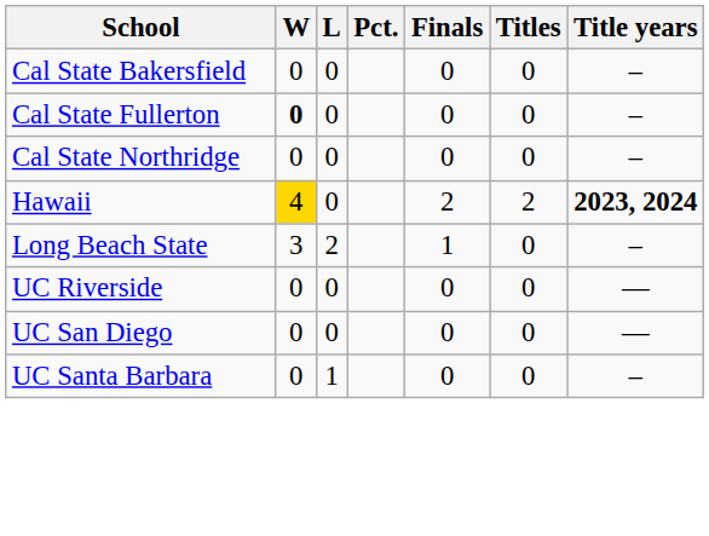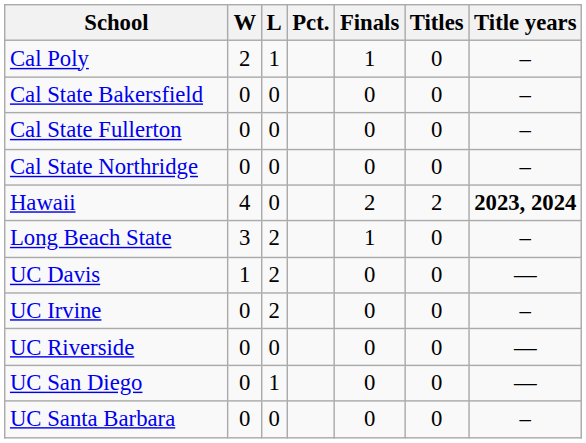+ row: Cal Poly | 2 | 1 | 1 | 0 | –
Cal State Fullerton | W: bold -> normal
Hawaii | W: gold background -> no background
+ row: UC Davis | 1 | 2 | 0 | 0 | —
+ row: UC Irvine | 0 | 2 | 0 | 0 | –
UC San Diego | L: 0 -> 1
UC Santa Barbara | L: 1 -> 0
